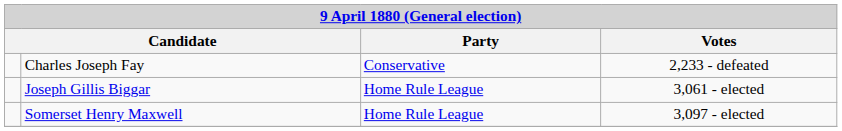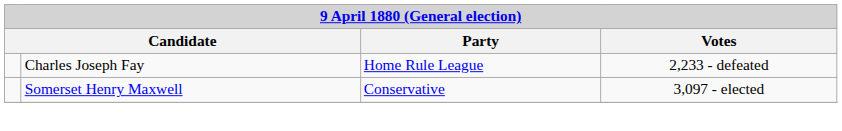Charles Joseph Fay | Party: Conservative -> Home Rule League
- row: Joseph Gillis Biggar | Home Rule League | 3,061 - elected
Somerset Henry Maxwell | Party: Home Rule League -> Conservative
